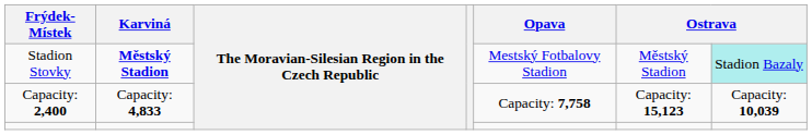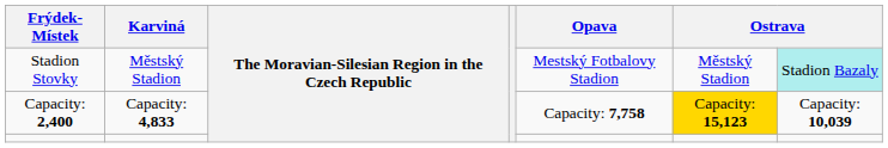Stadion Stovky | Karviná: bold -> normal
Capacity: 2,400 | column 6: no background -> gold background
